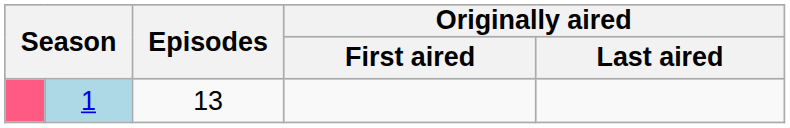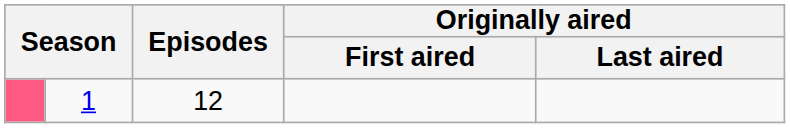row 3 | column 2: lightblue background -> no background
row 3 | Episodes: 13 -> 12
